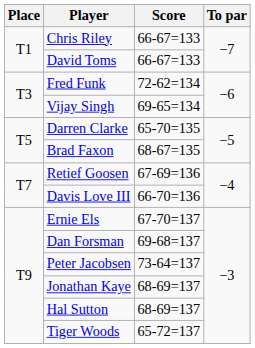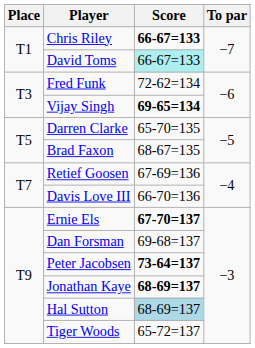Chris Riley | Score: normal -> bold
David Toms | Score: no background -> paleturquoise background
Vijay Singh | Score: normal -> bold
Ernie Els | Score: normal -> bold
Peter Jacobsen | Score: normal -> bold
Jonathan Kaye | Score: normal -> bold
Hal Sutton | Score: no background -> lightblue background
